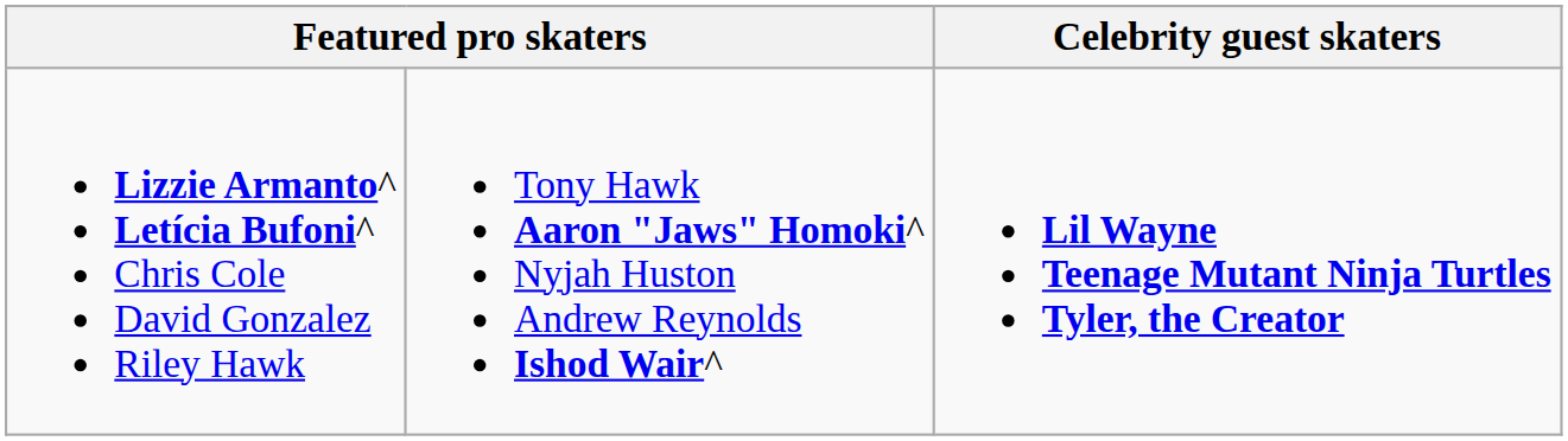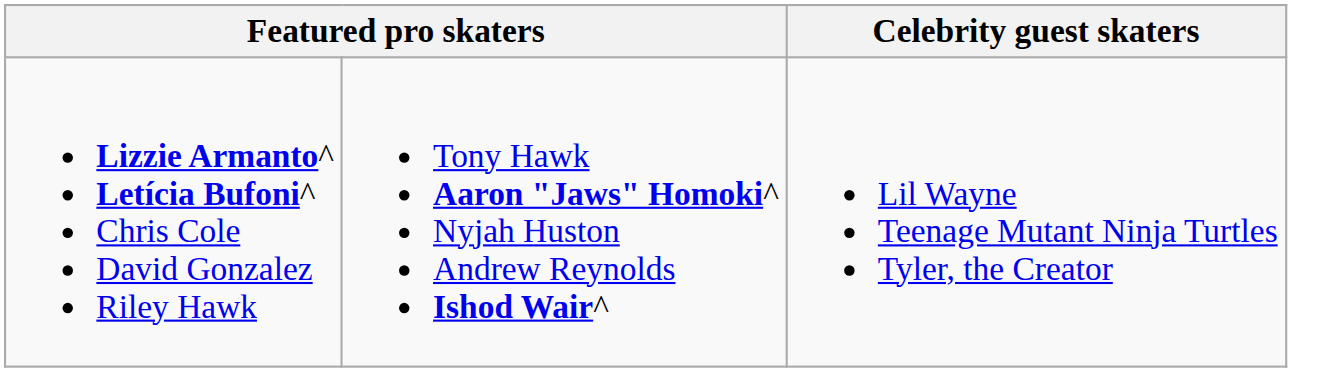row 2 | Celebrity guest skaters: bold -> normal
